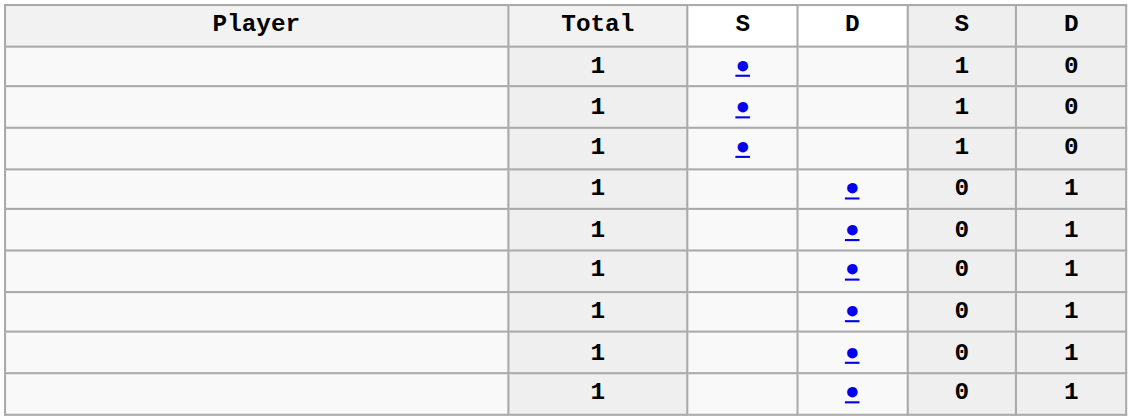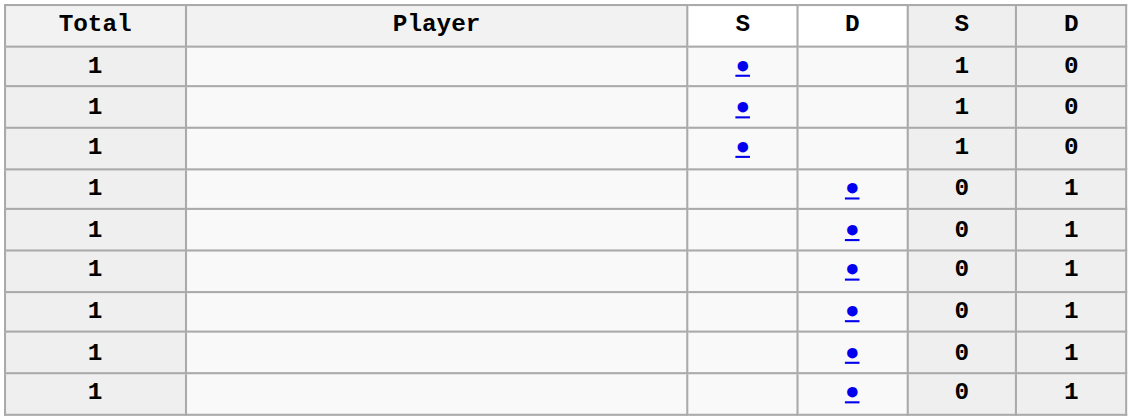columns swapped: Total <-> Player
